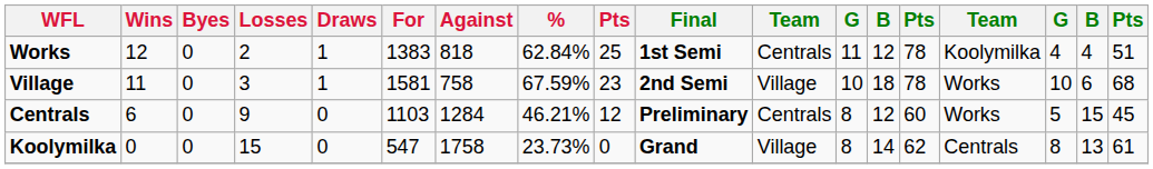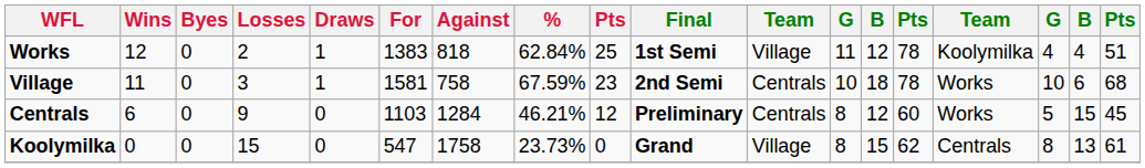row 2 | column 11: Centrals -> Village
row 3 | column 11: Village -> Centrals
row 5 | column 13: 14 -> 15
